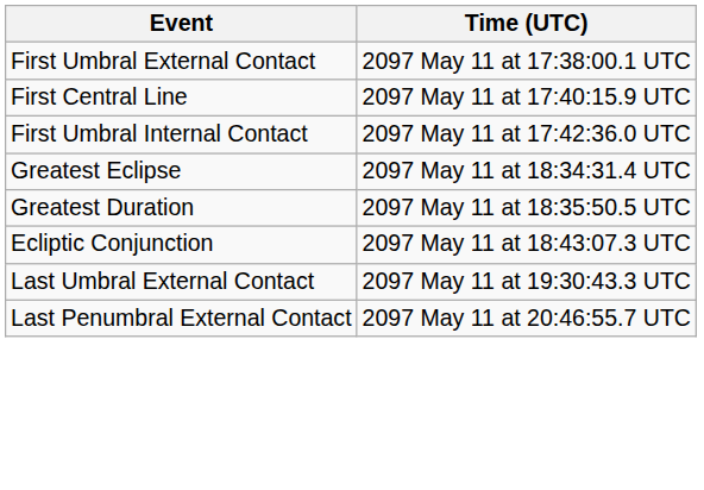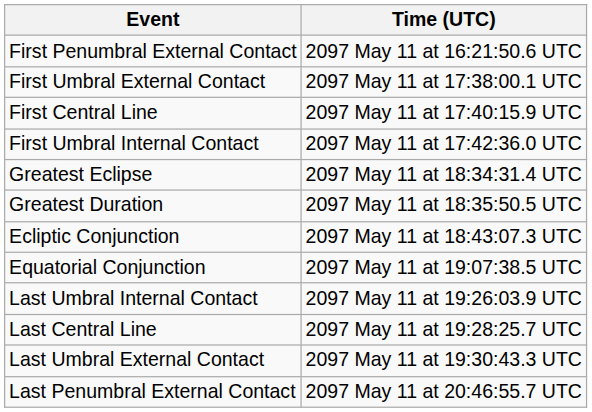+ row: First Penumbral External Contact | 2097 May 11 at 16:21:50.6 UTC
+ row: Equatorial Conjunction | 2097 May 11 at 19:07:38.5 UTC
+ row: Last Umbral Internal Contact | 2097 May 11 at 19:26:03.9 UTC
+ row: Last Central Line | 2097 May 11 at 19:28:25.7 UTC
